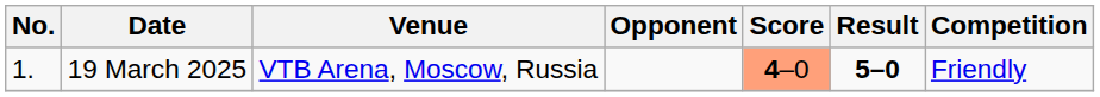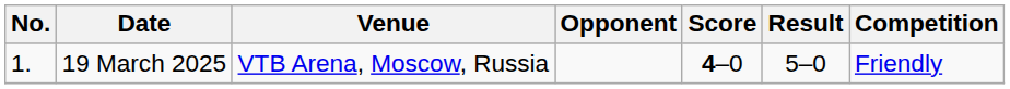19 March 2025 | Score: lightsalmon background -> no background
19 March 2025 | Result: bold -> normal
